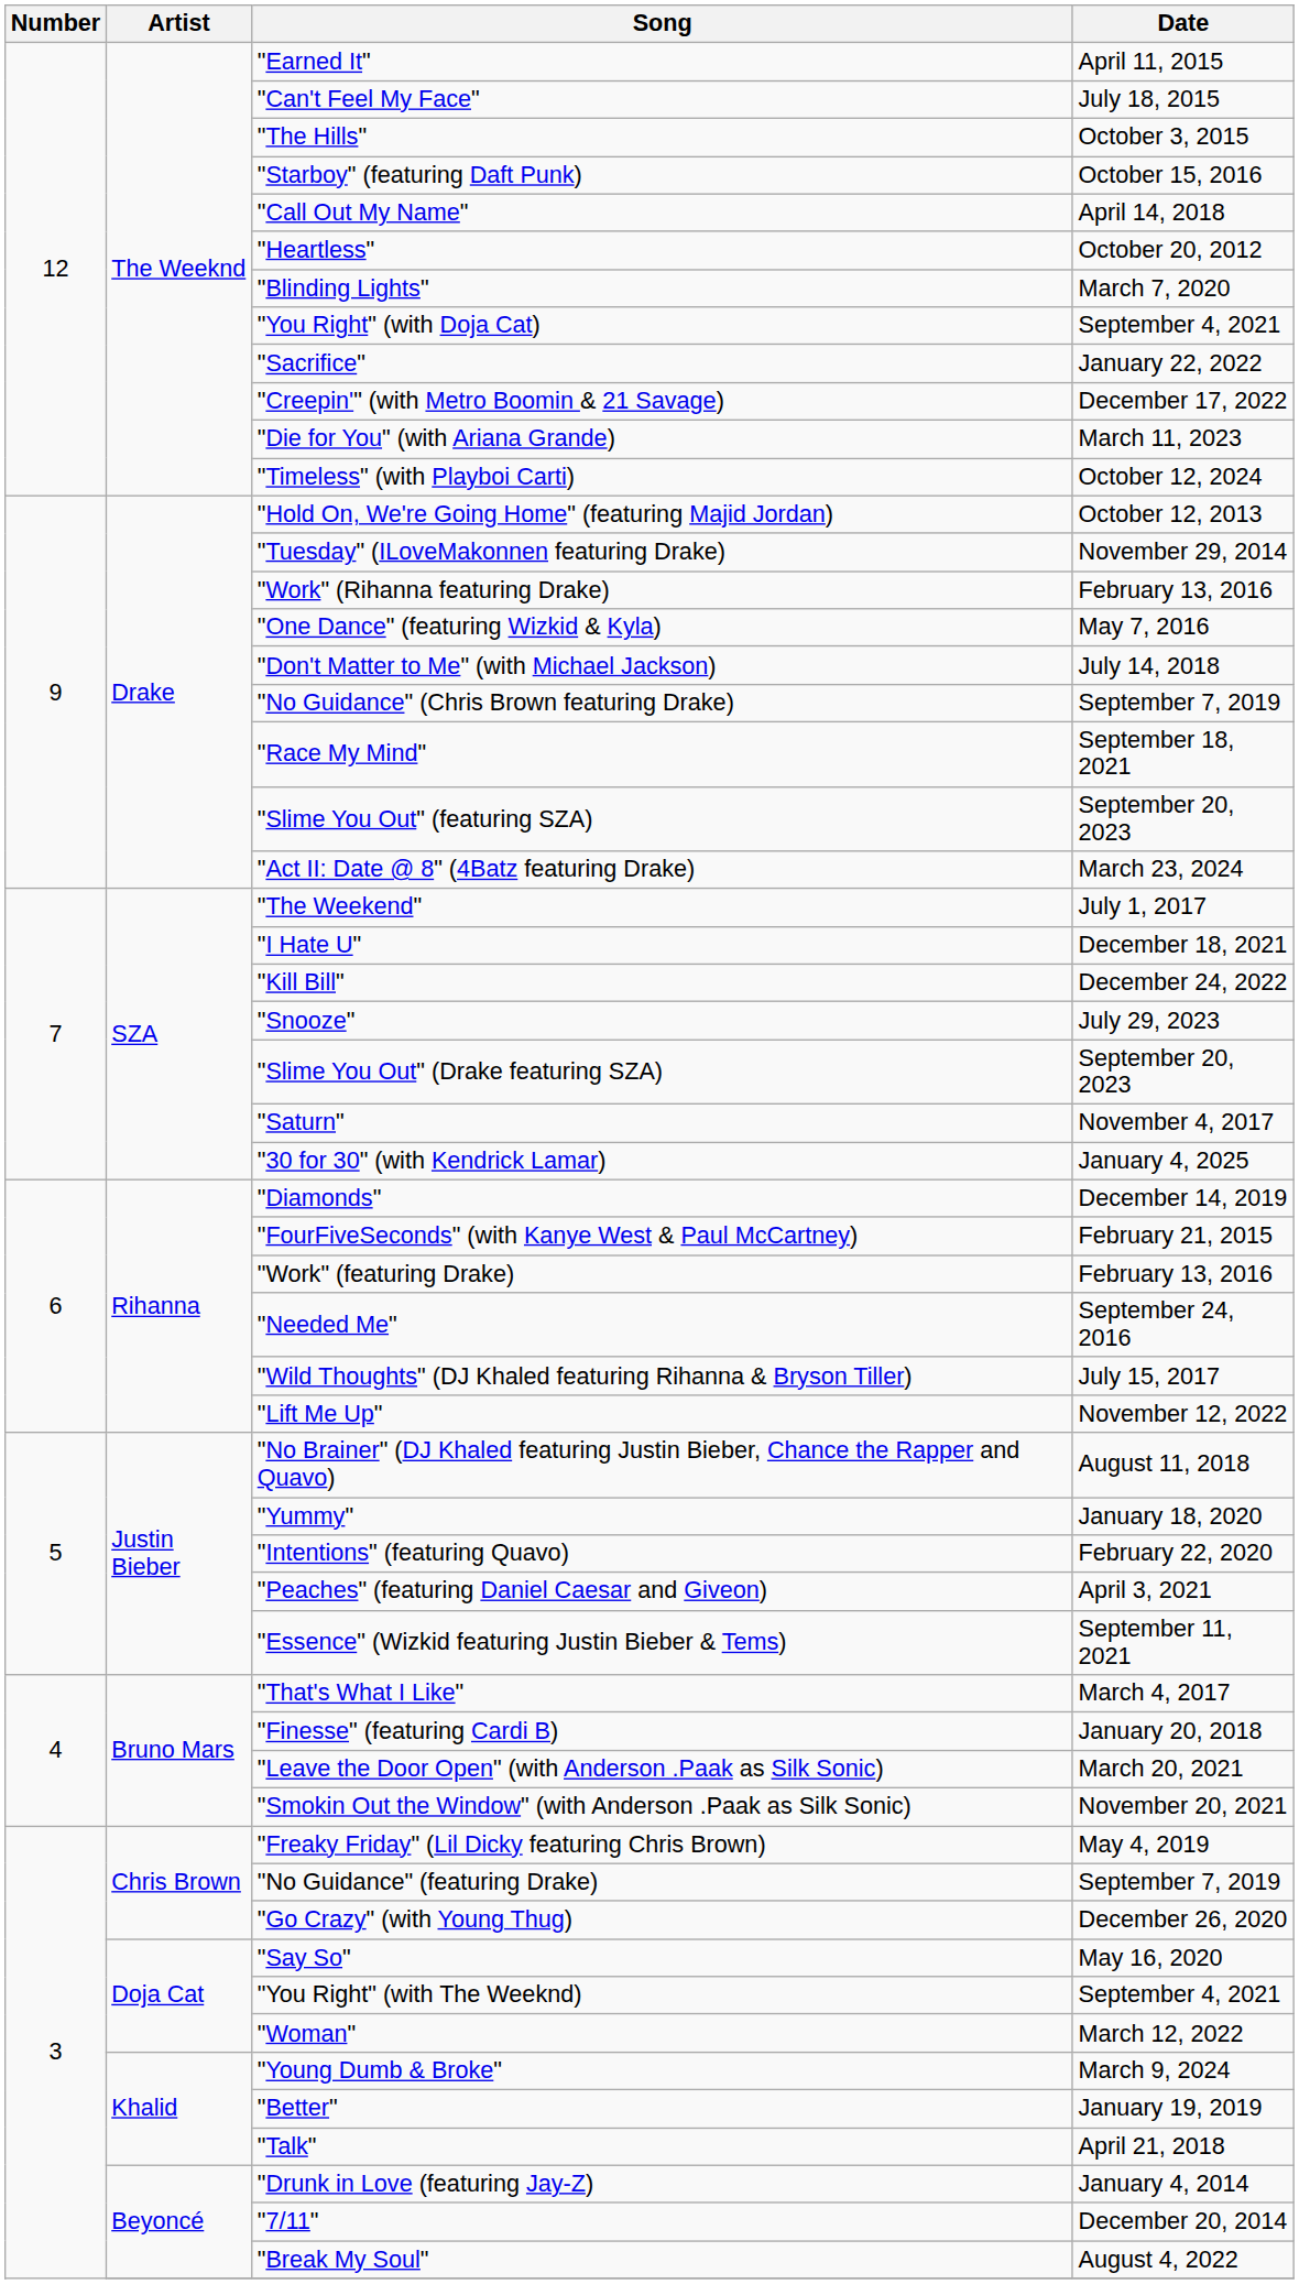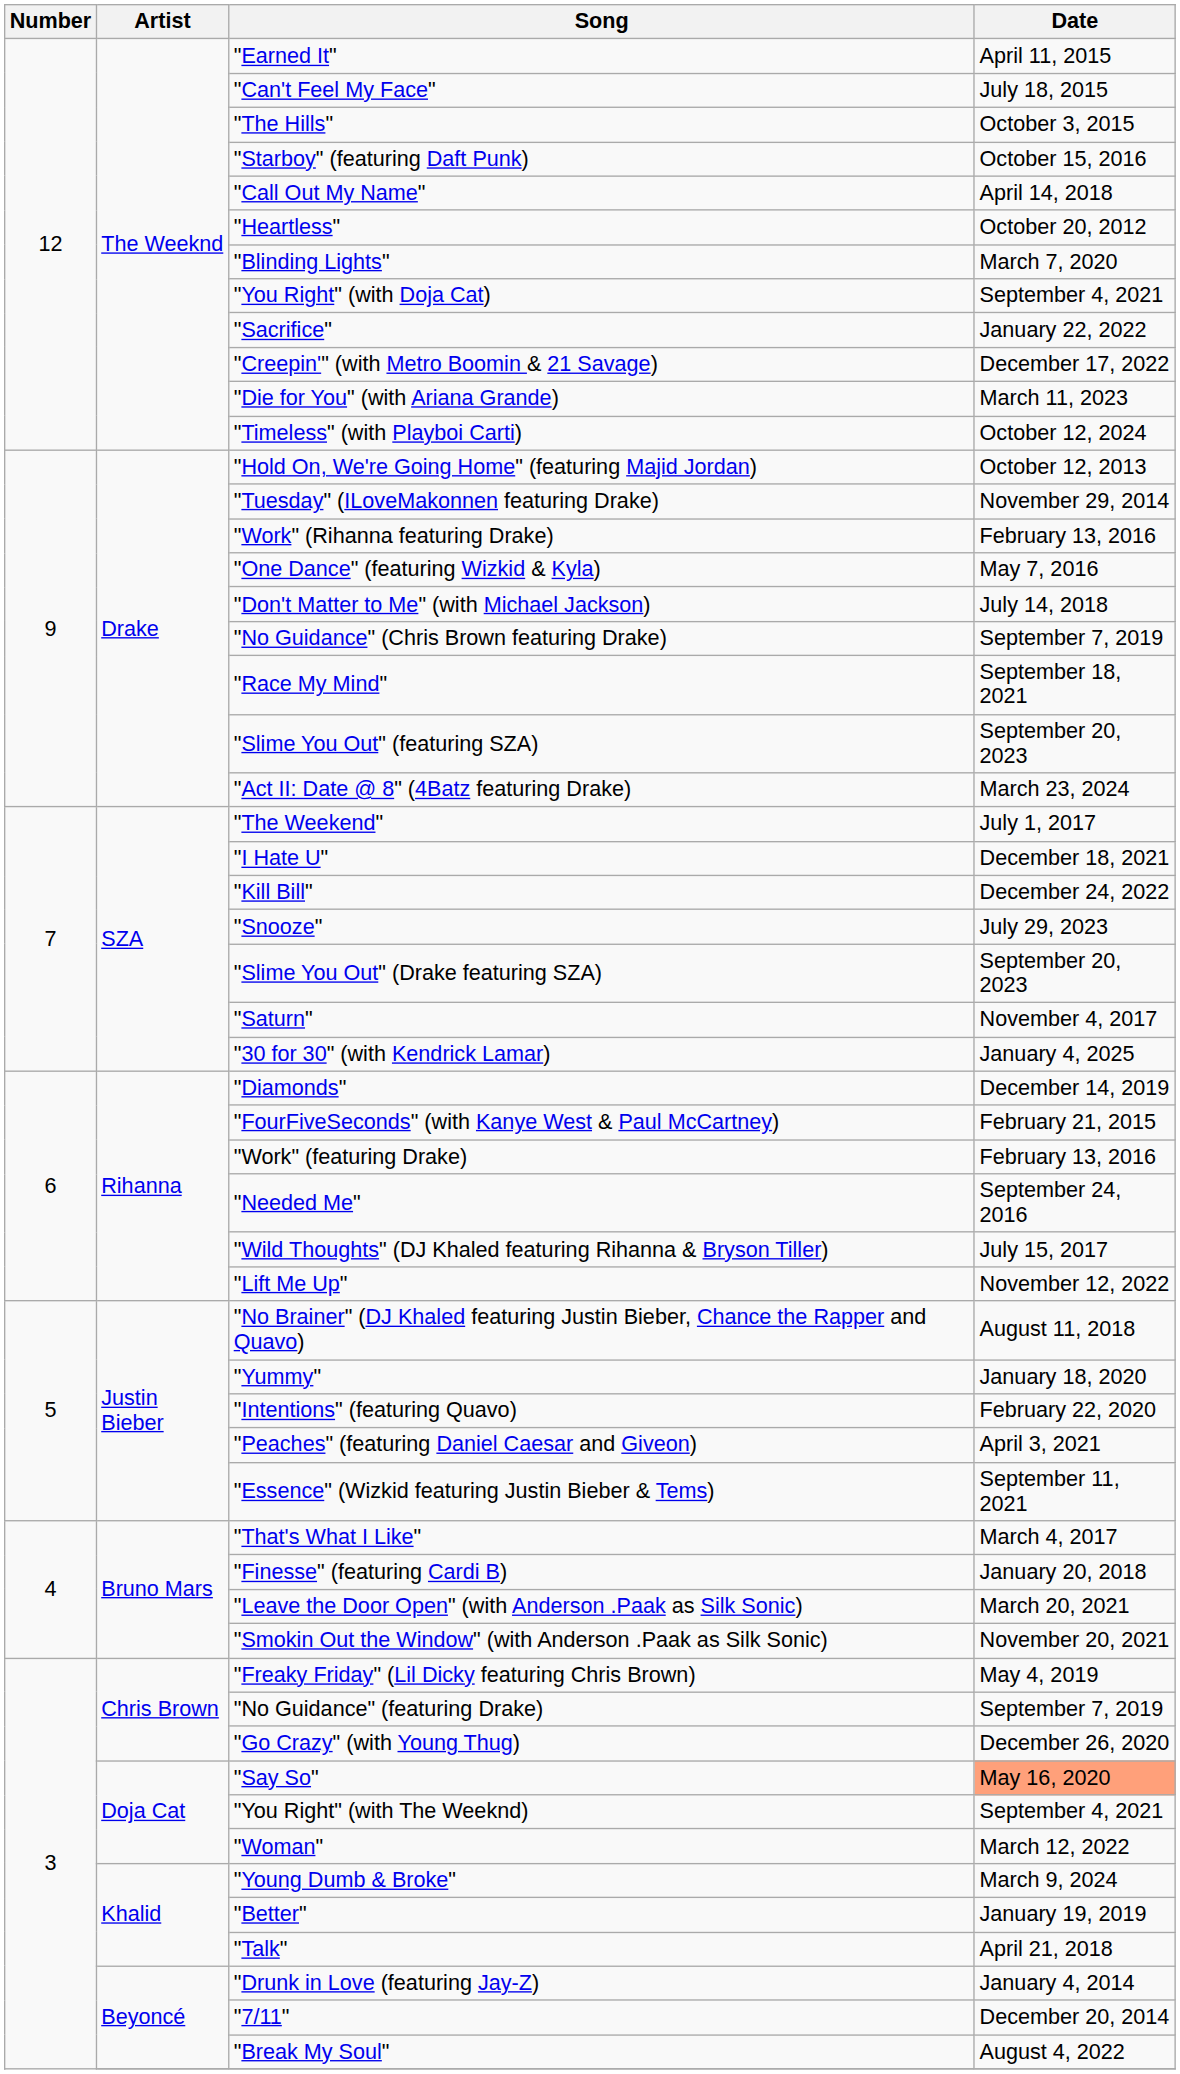"Say So" | Date: no background -> lightsalmon background
